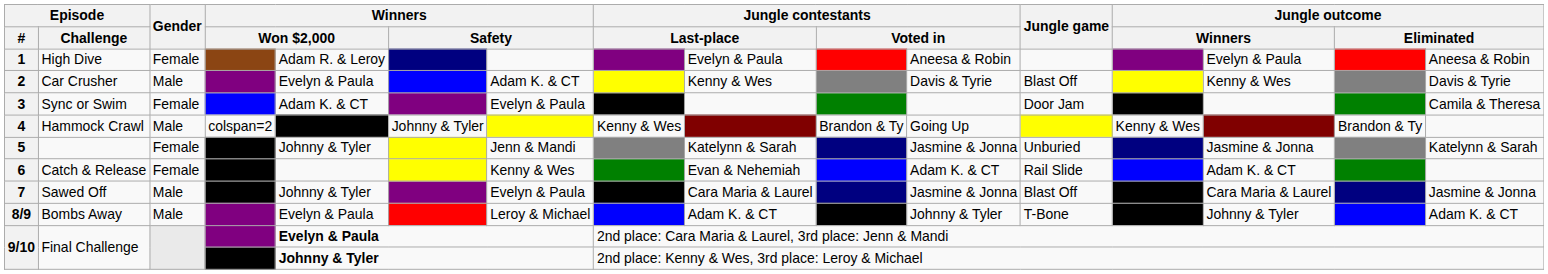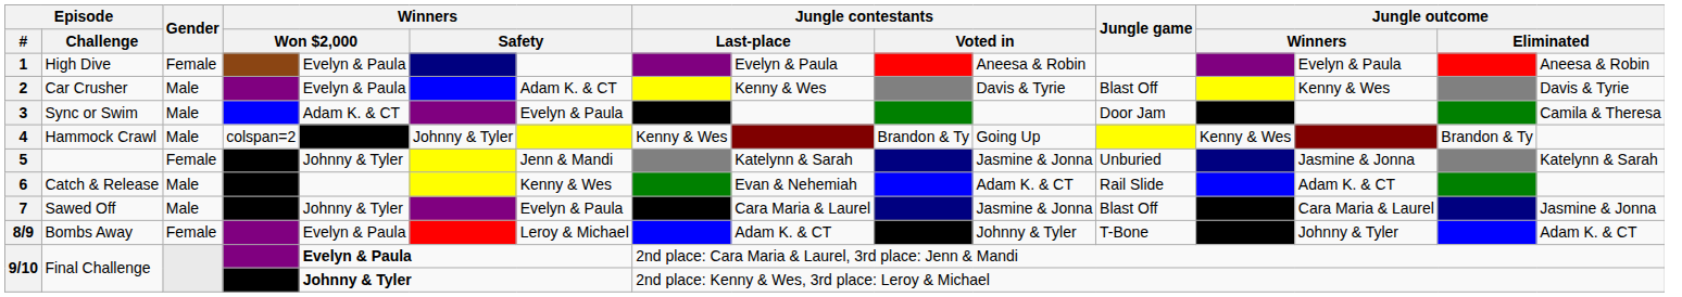1 | column 5: Adam R. & Leroy -> Evelyn & Paula
3 | Gender: Female -> Male
6 | Gender: Female -> Male
8/9 | Gender: Male -> Female
